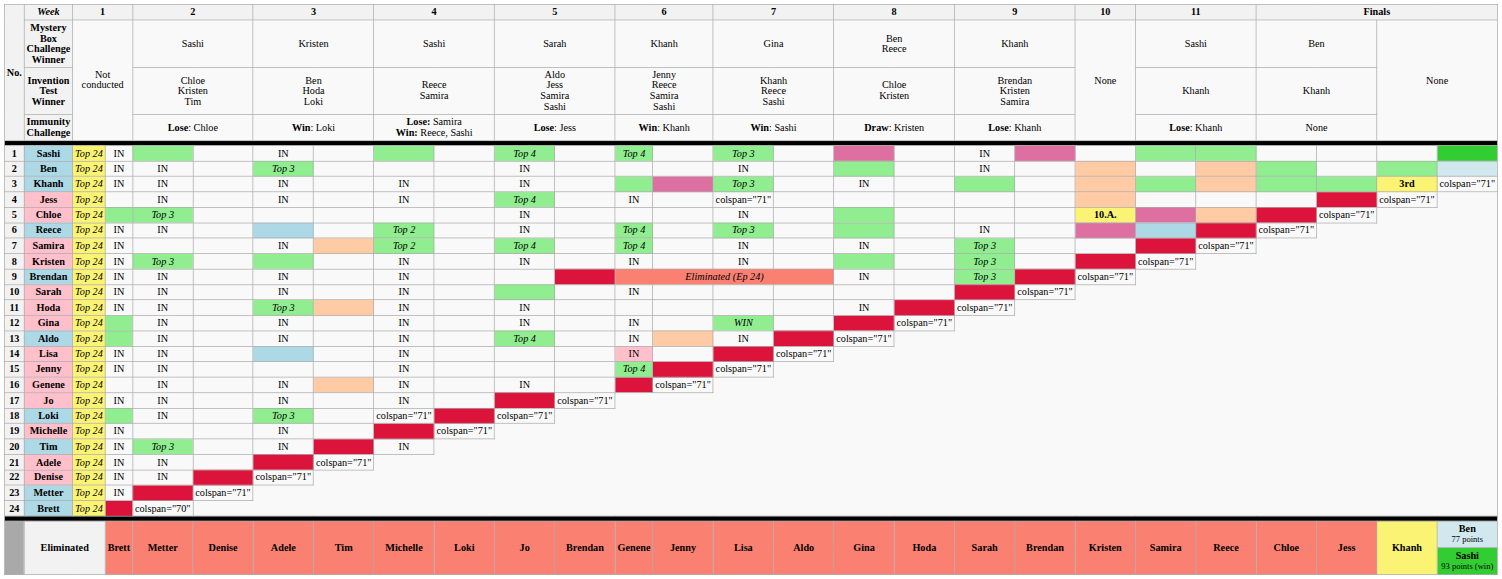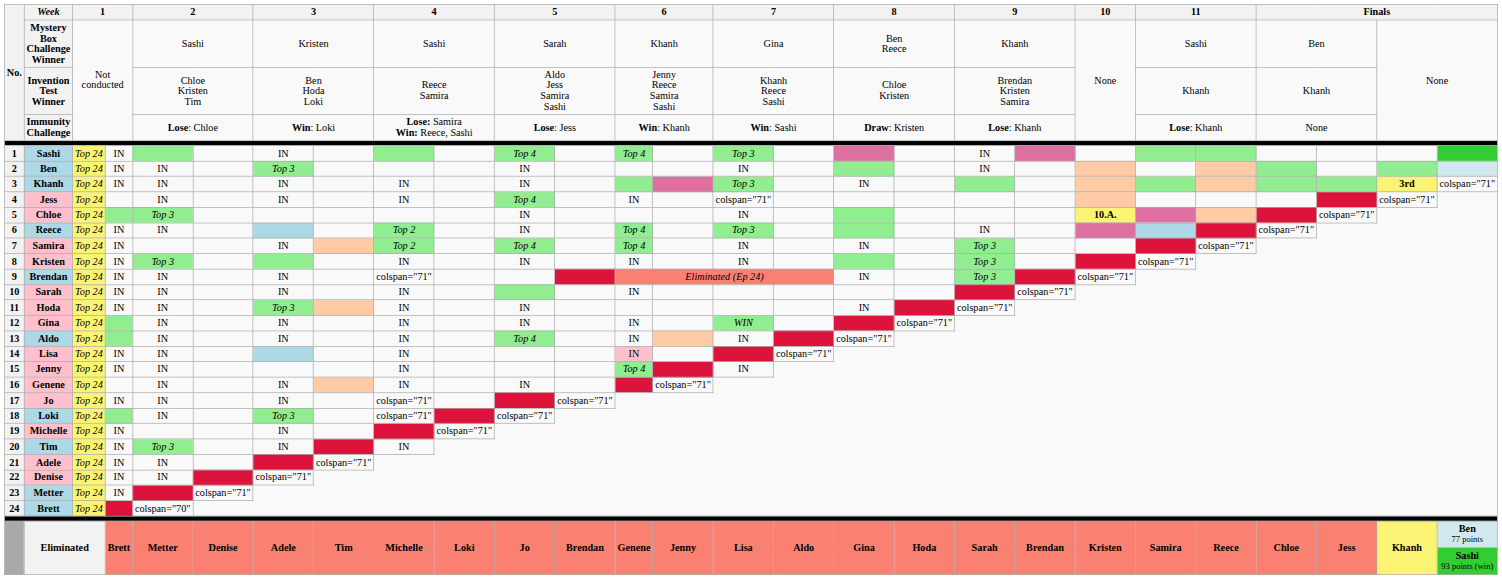row 14 | column 9: IN -> colspan="71"
row 20 | column 15: colspan="71" -> IN
row 22 | column 9: IN -> colspan="71"
